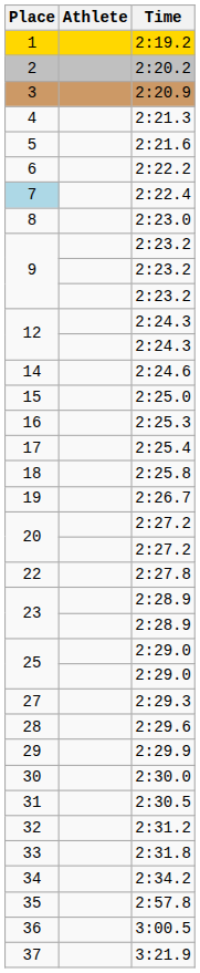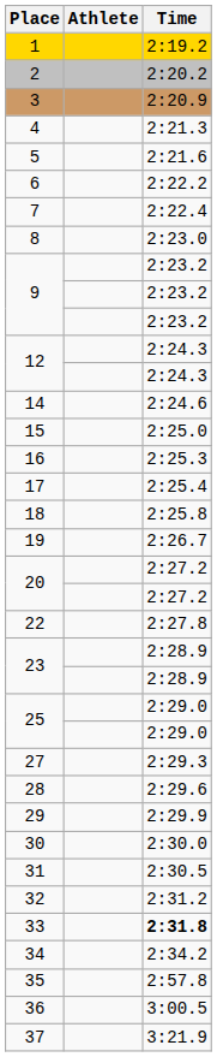7 | Place: lightblue background -> no background
33 | Time: normal -> bold
